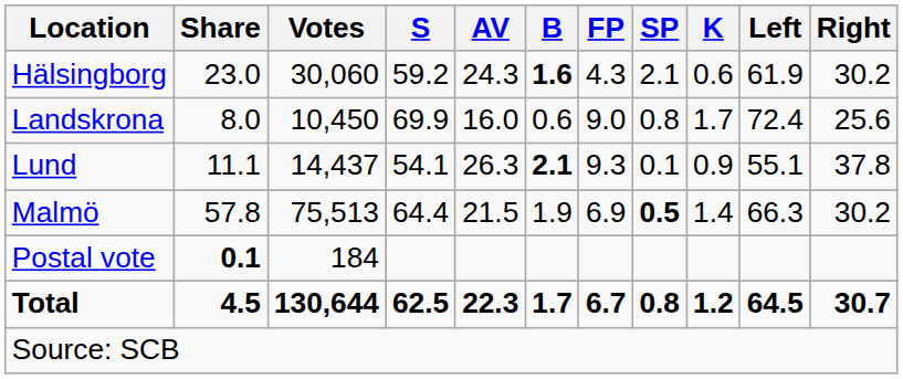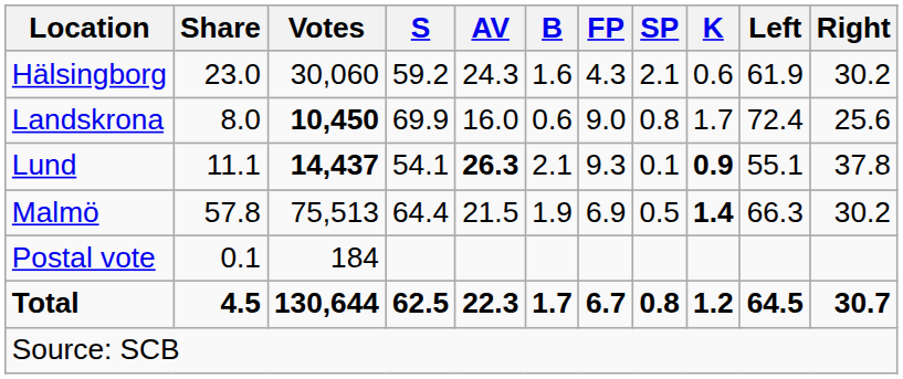Hälsingborg | B: bold -> normal
Landskrona | Votes: normal -> bold
Lund | Votes: normal -> bold
Lund | AV: normal -> bold
Lund | B: bold -> normal
Lund | K: normal -> bold
Malmö | SP: bold -> normal
Malmö | K: normal -> bold
Postal vote | Share: bold -> normal
